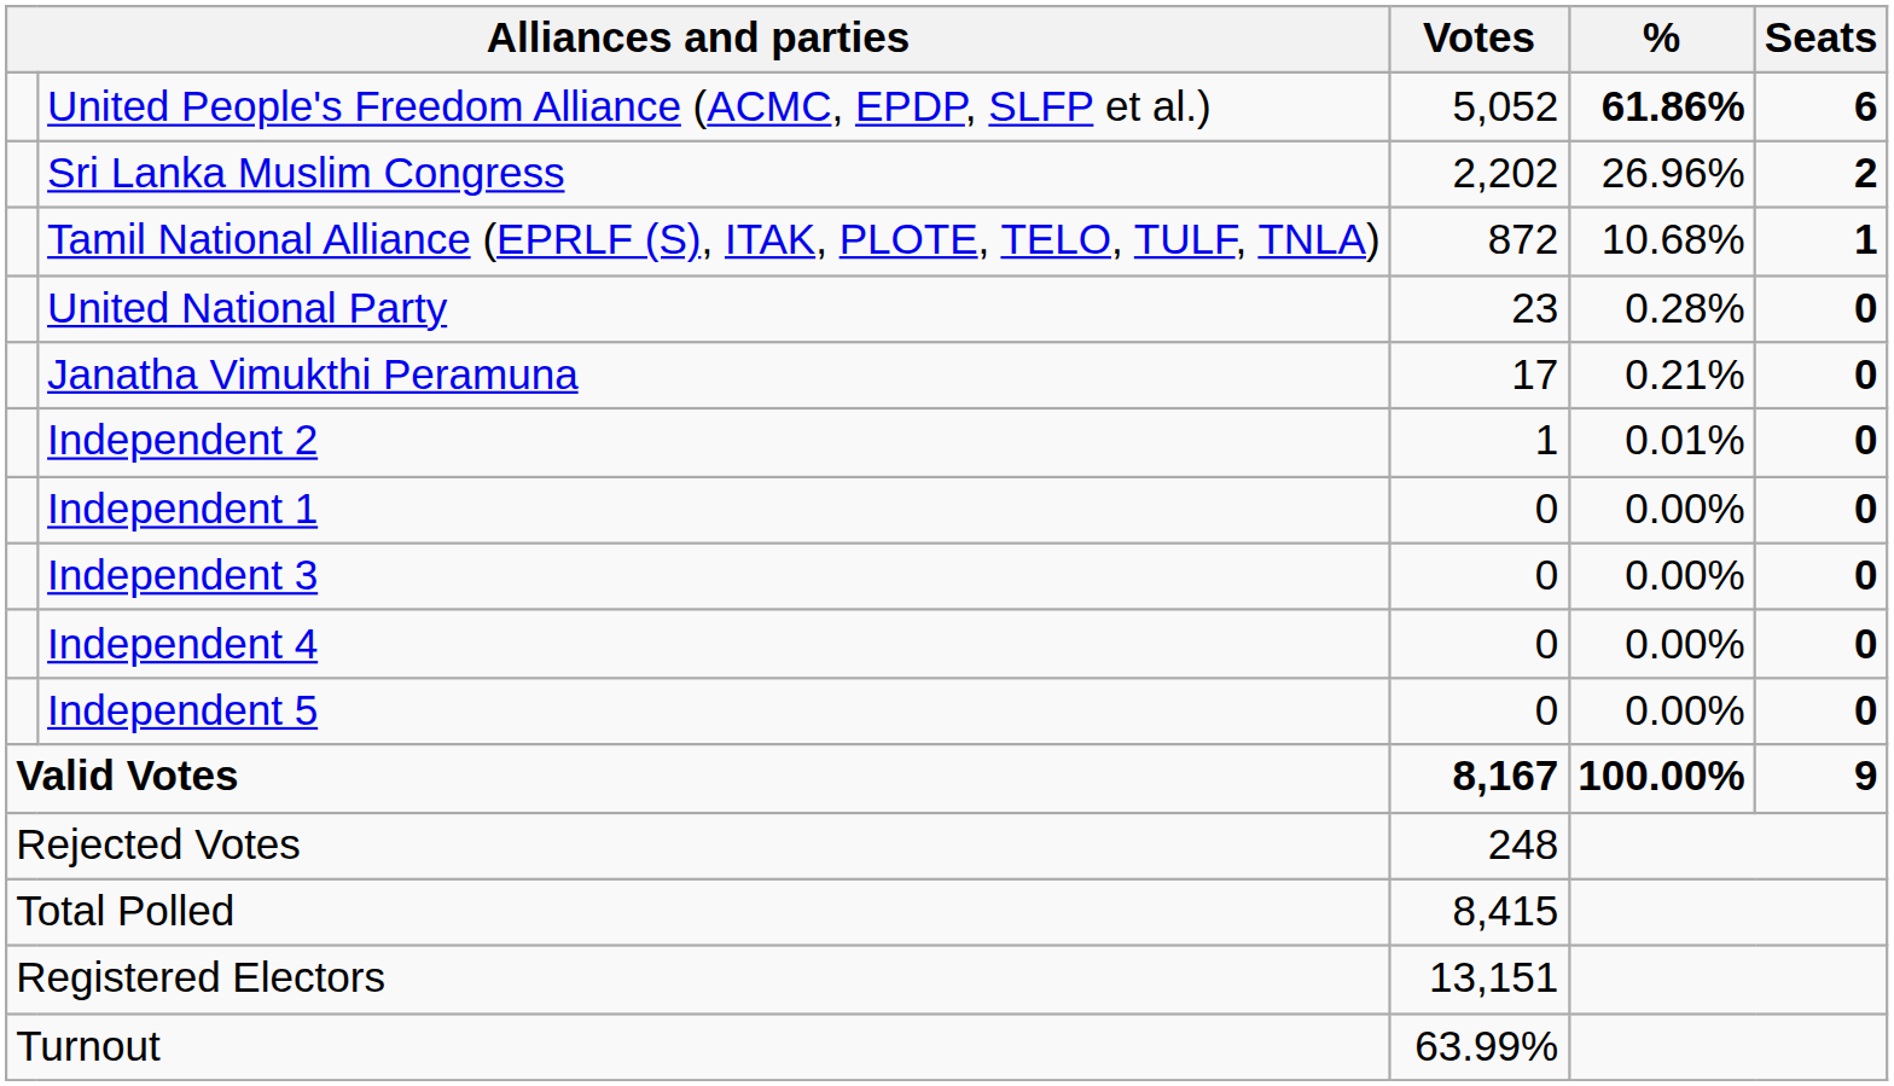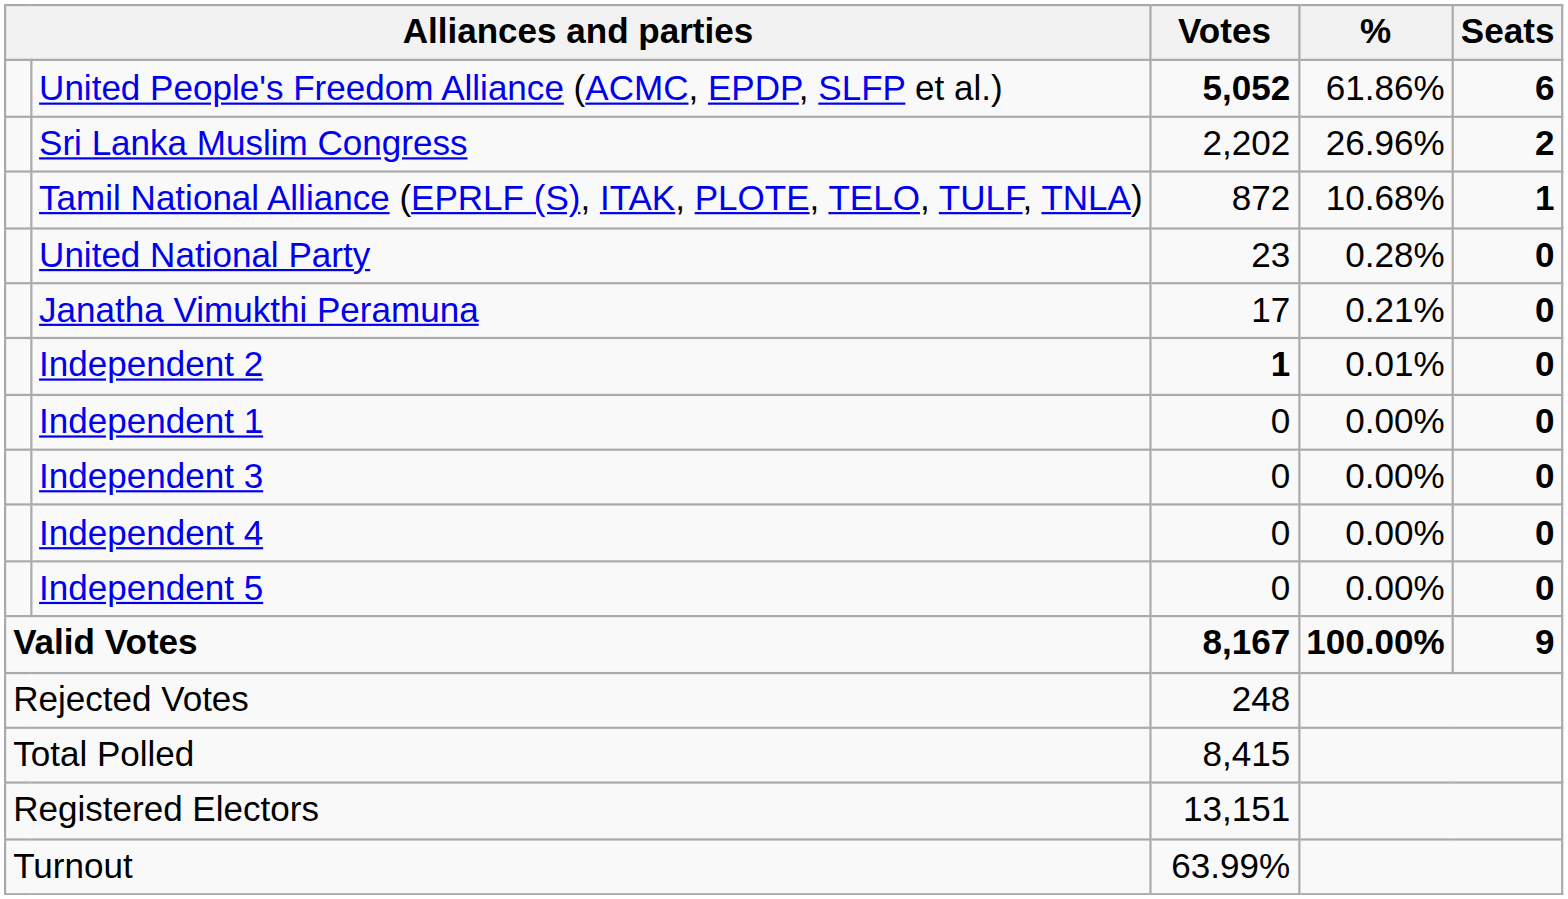United People's Freedom Alliance (ACMC, EPDP, SLFP et al.) | Votes: normal -> bold
United People's Freedom Alliance (ACMC, EPDP, SLFP et al.) | %: bold -> normal
Independent 2 | Votes: normal -> bold
